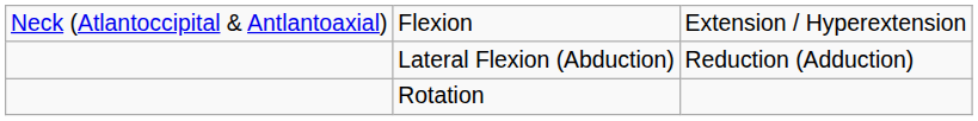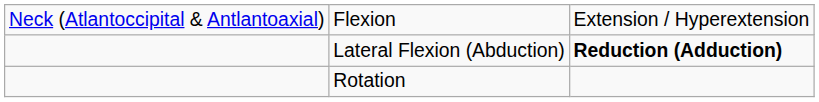Lateral Flexion (Abduction) | column 3: normal -> bold
